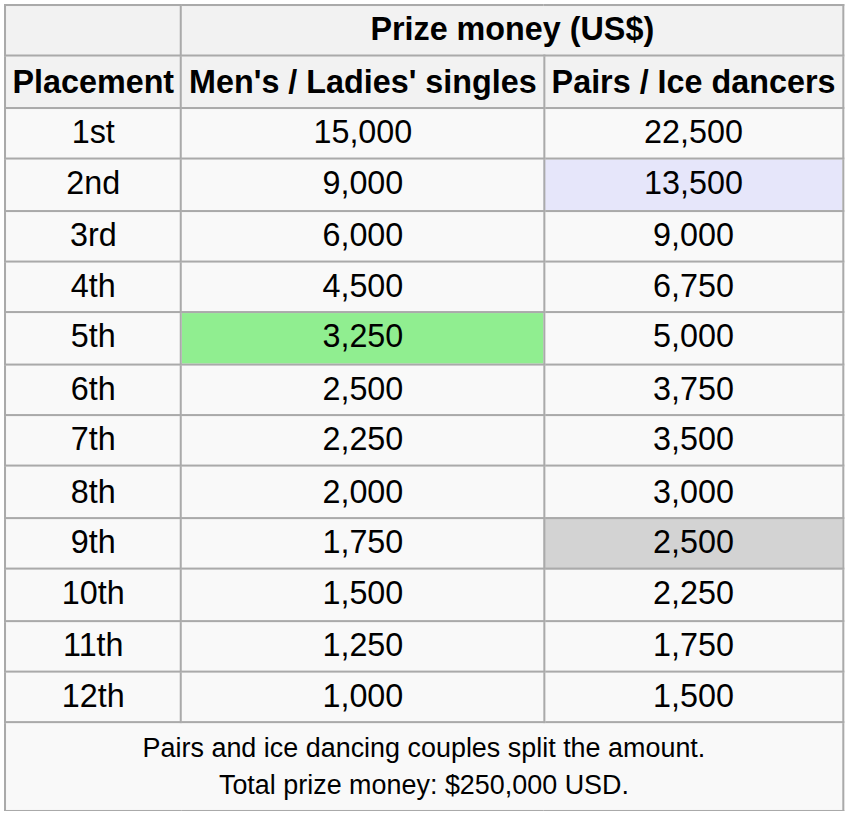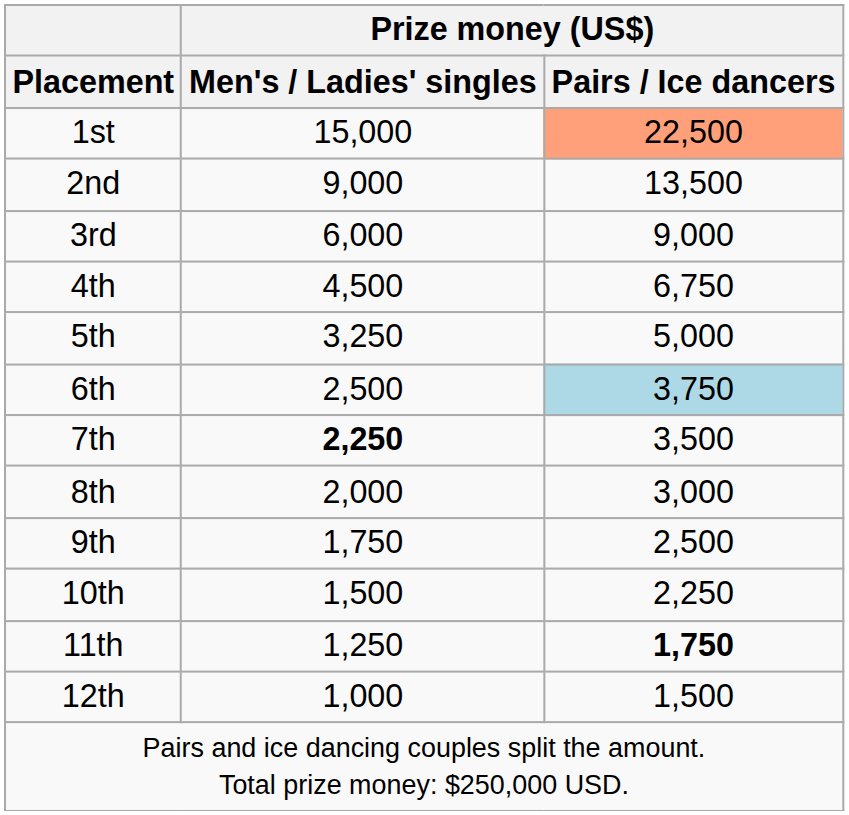1st | Prize money (US$) / Pairs / Ice dancers: no background -> lightsalmon background
2nd | Prize money (US$) / Pairs / Ice dancers: lavender background -> no background
5th | Prize money (US$) / Men's / Ladies' singles: lightgreen background -> no background
6th | Prize money (US$) / Pairs / Ice dancers: no background -> lightblue background
7th | Prize money (US$) / Men's / Ladies' singles: normal -> bold
9th | Prize money (US$) / Pairs / Ice dancers: lightgrey background -> no background
11th | Prize money (US$) / Pairs / Ice dancers: normal -> bold
